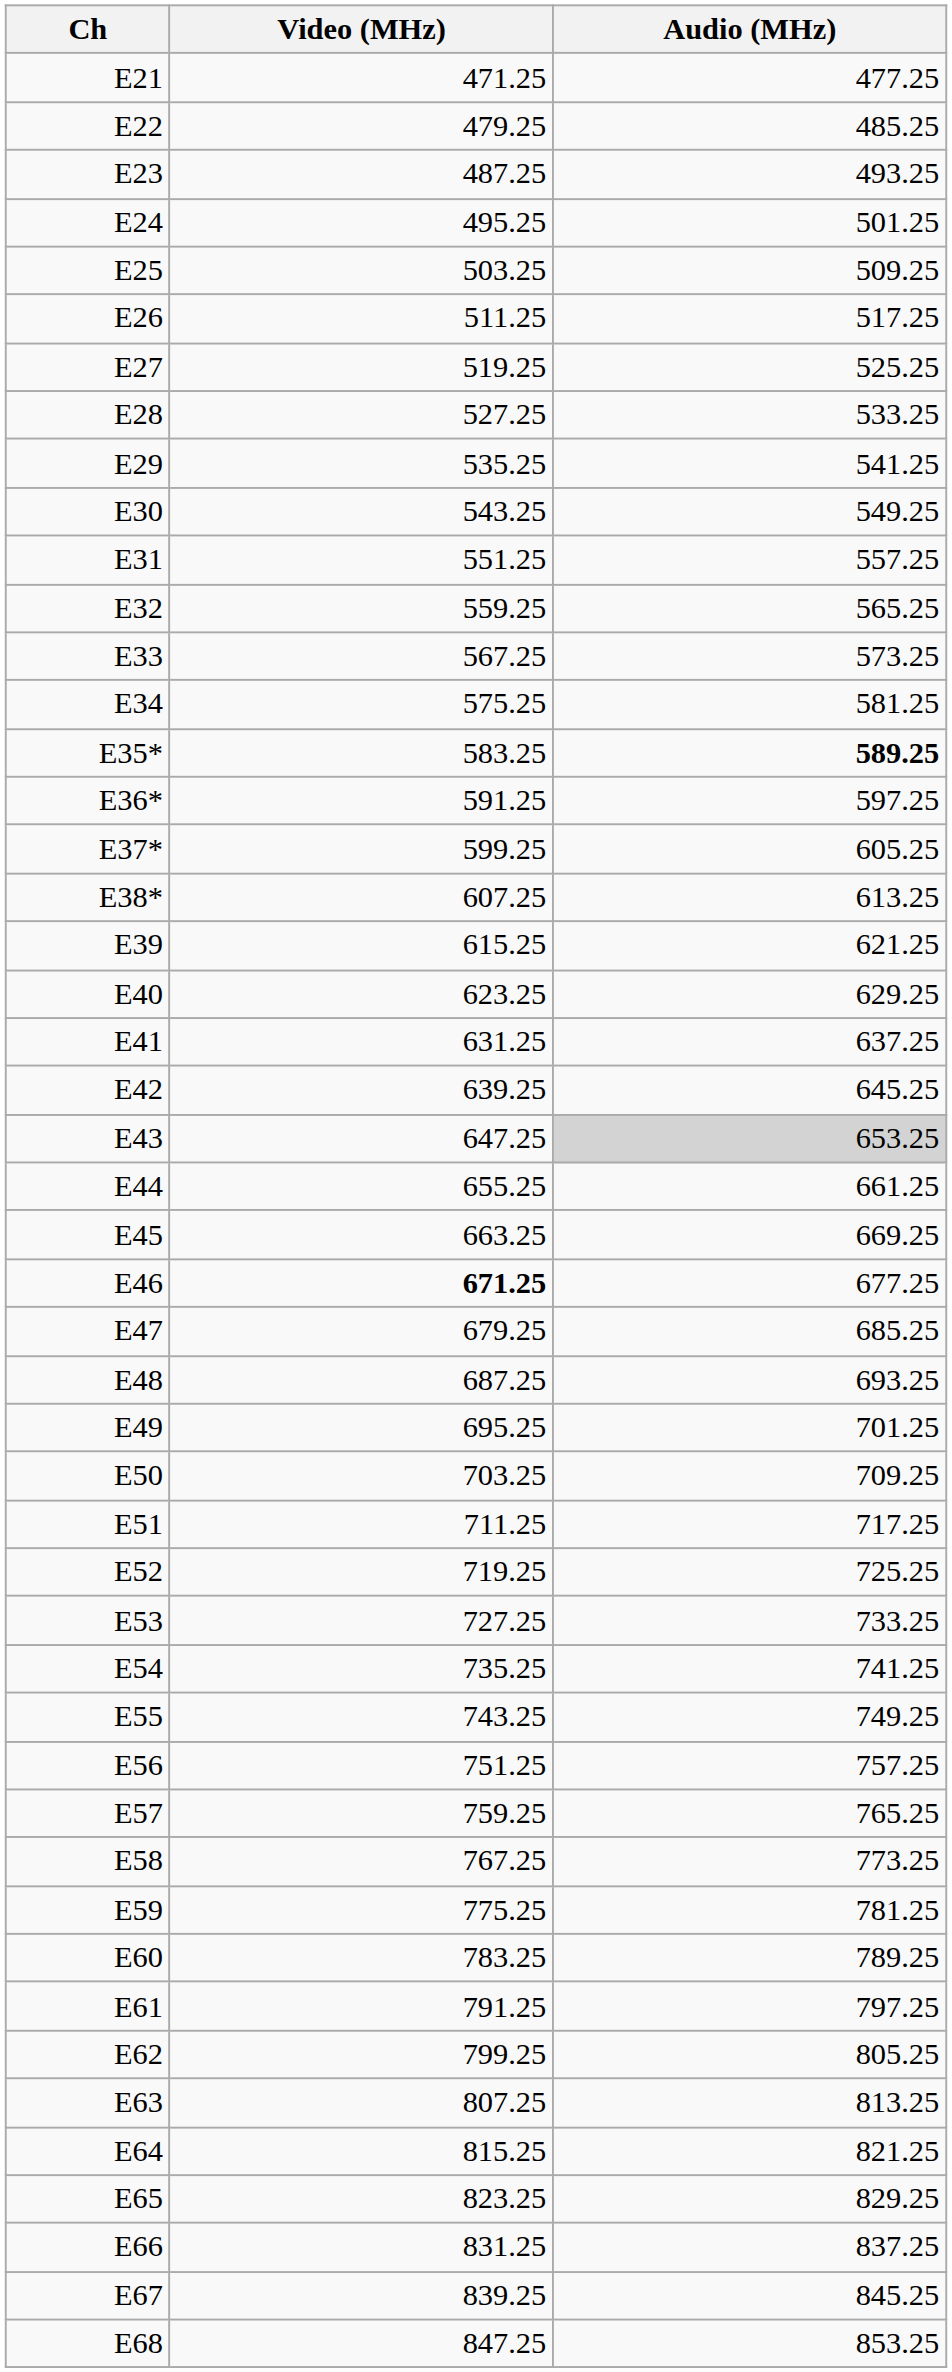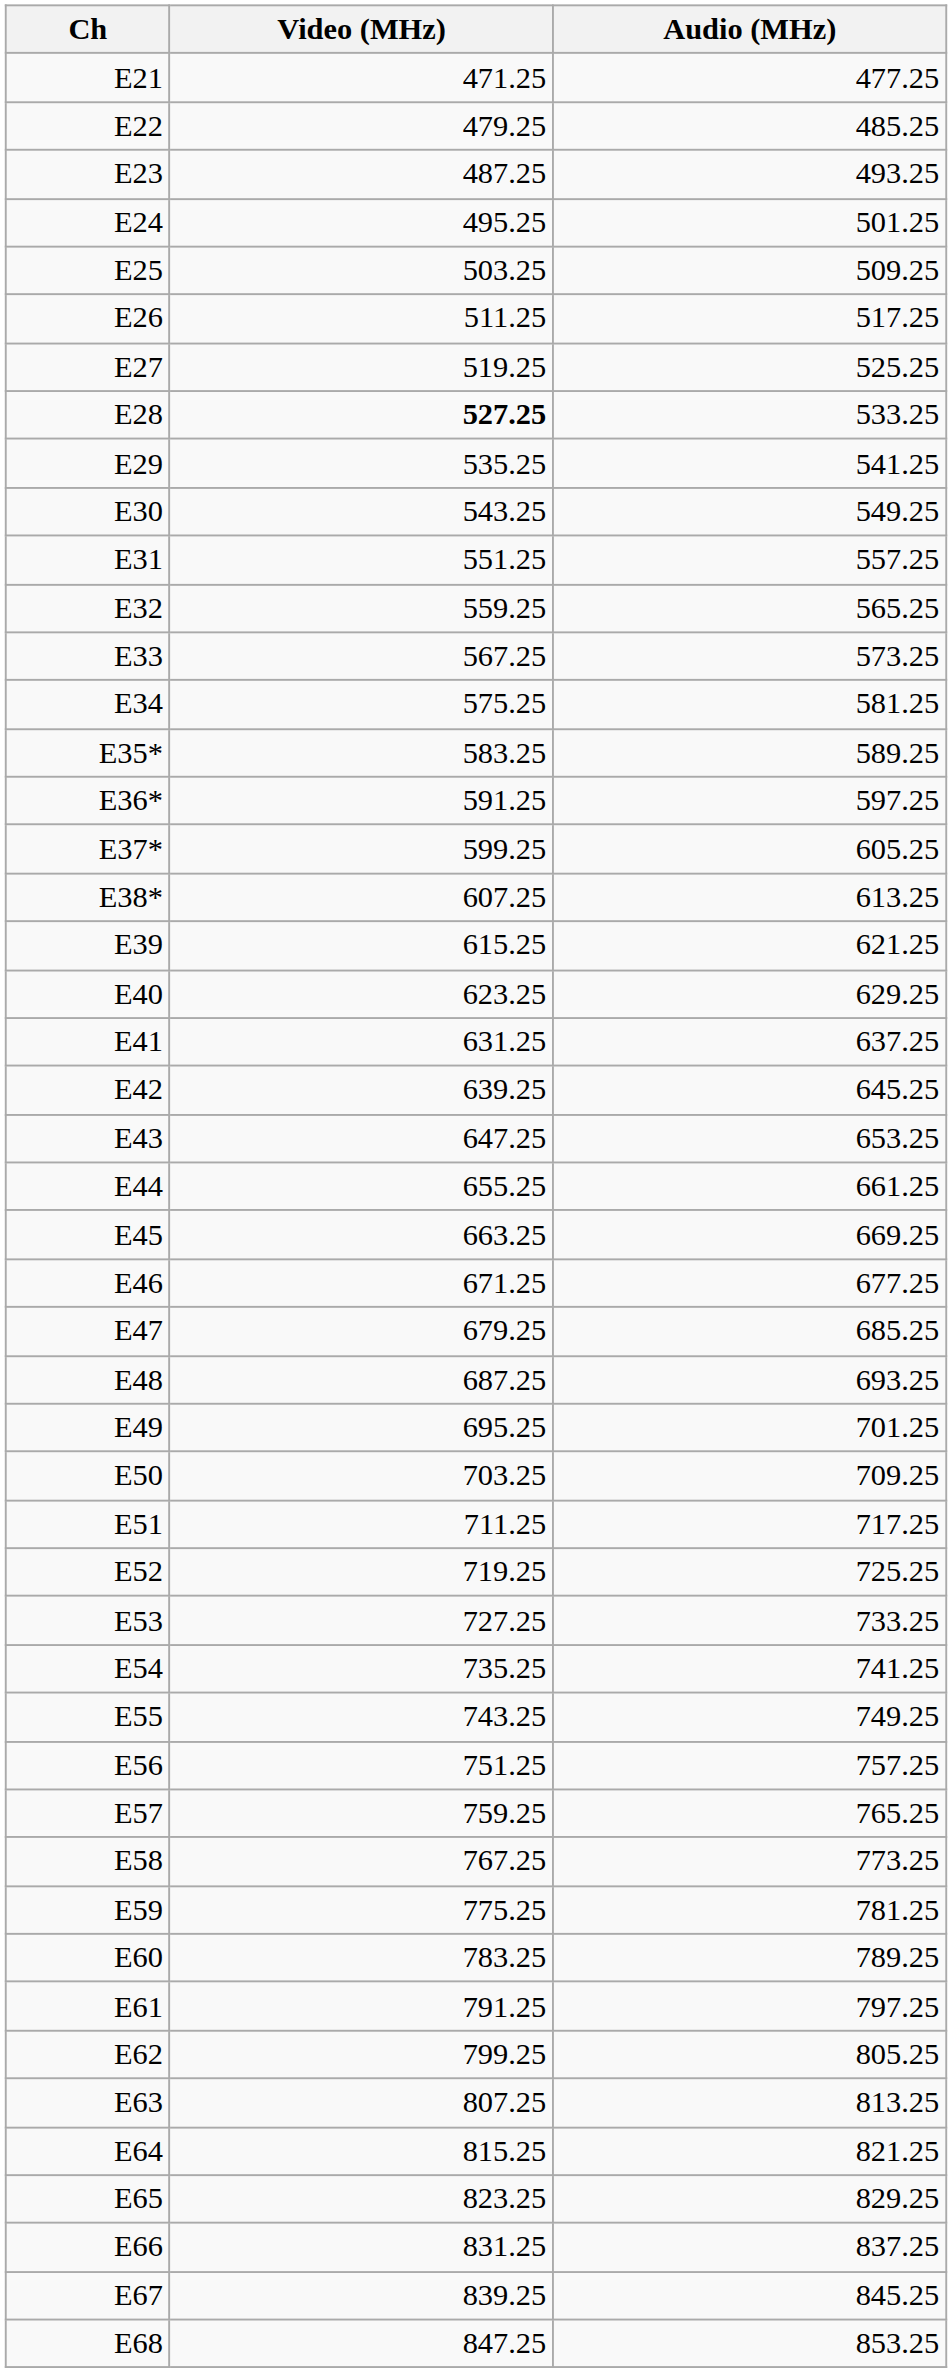E28 | Video (MHz): normal -> bold
E35* | Audio (MHz): bold -> normal
E43 | Audio (MHz): lightgrey background -> no background
E46 | Video (MHz): bold -> normal
